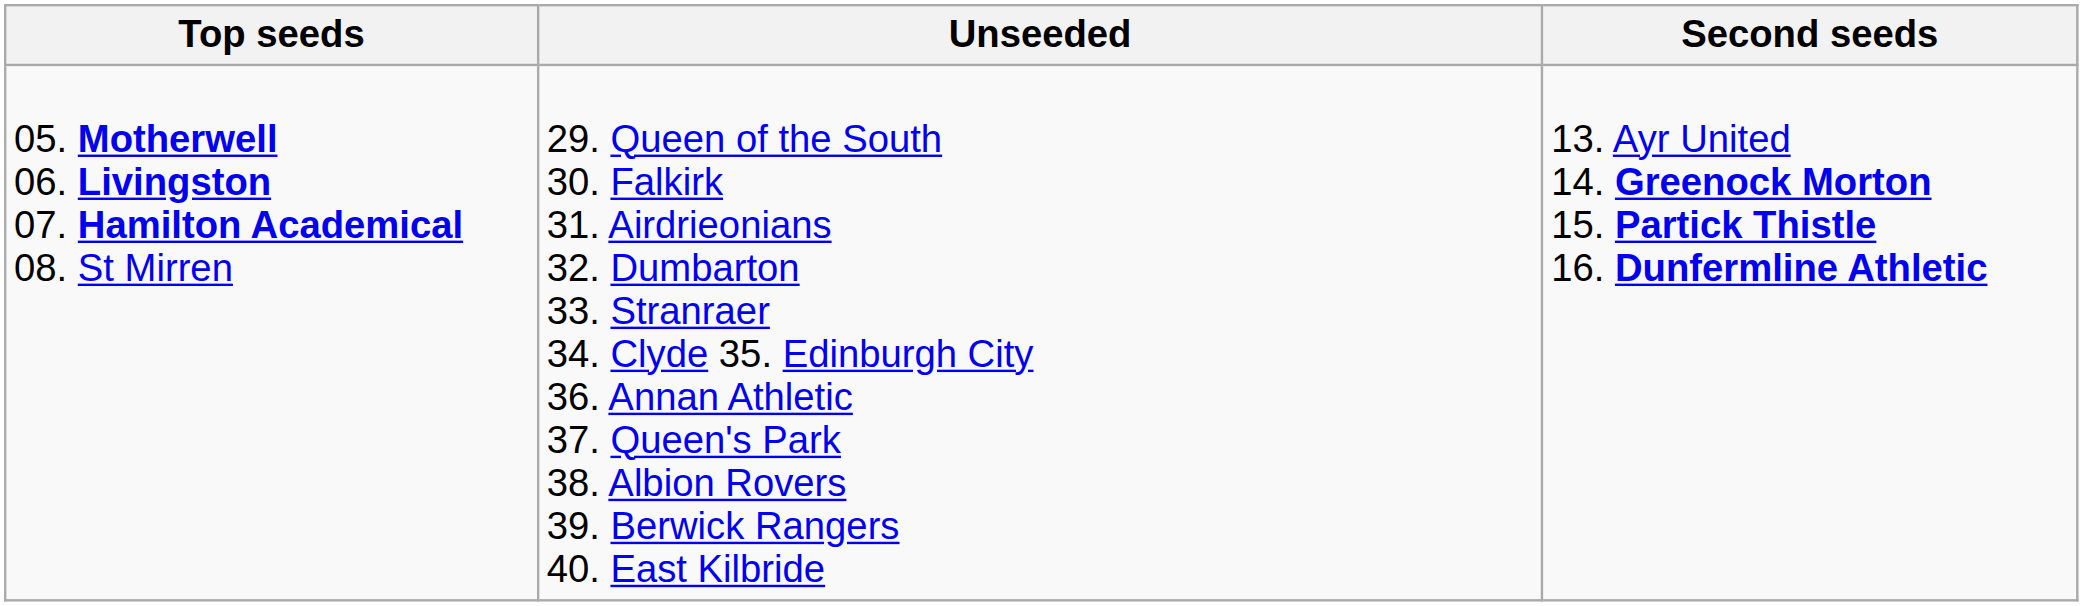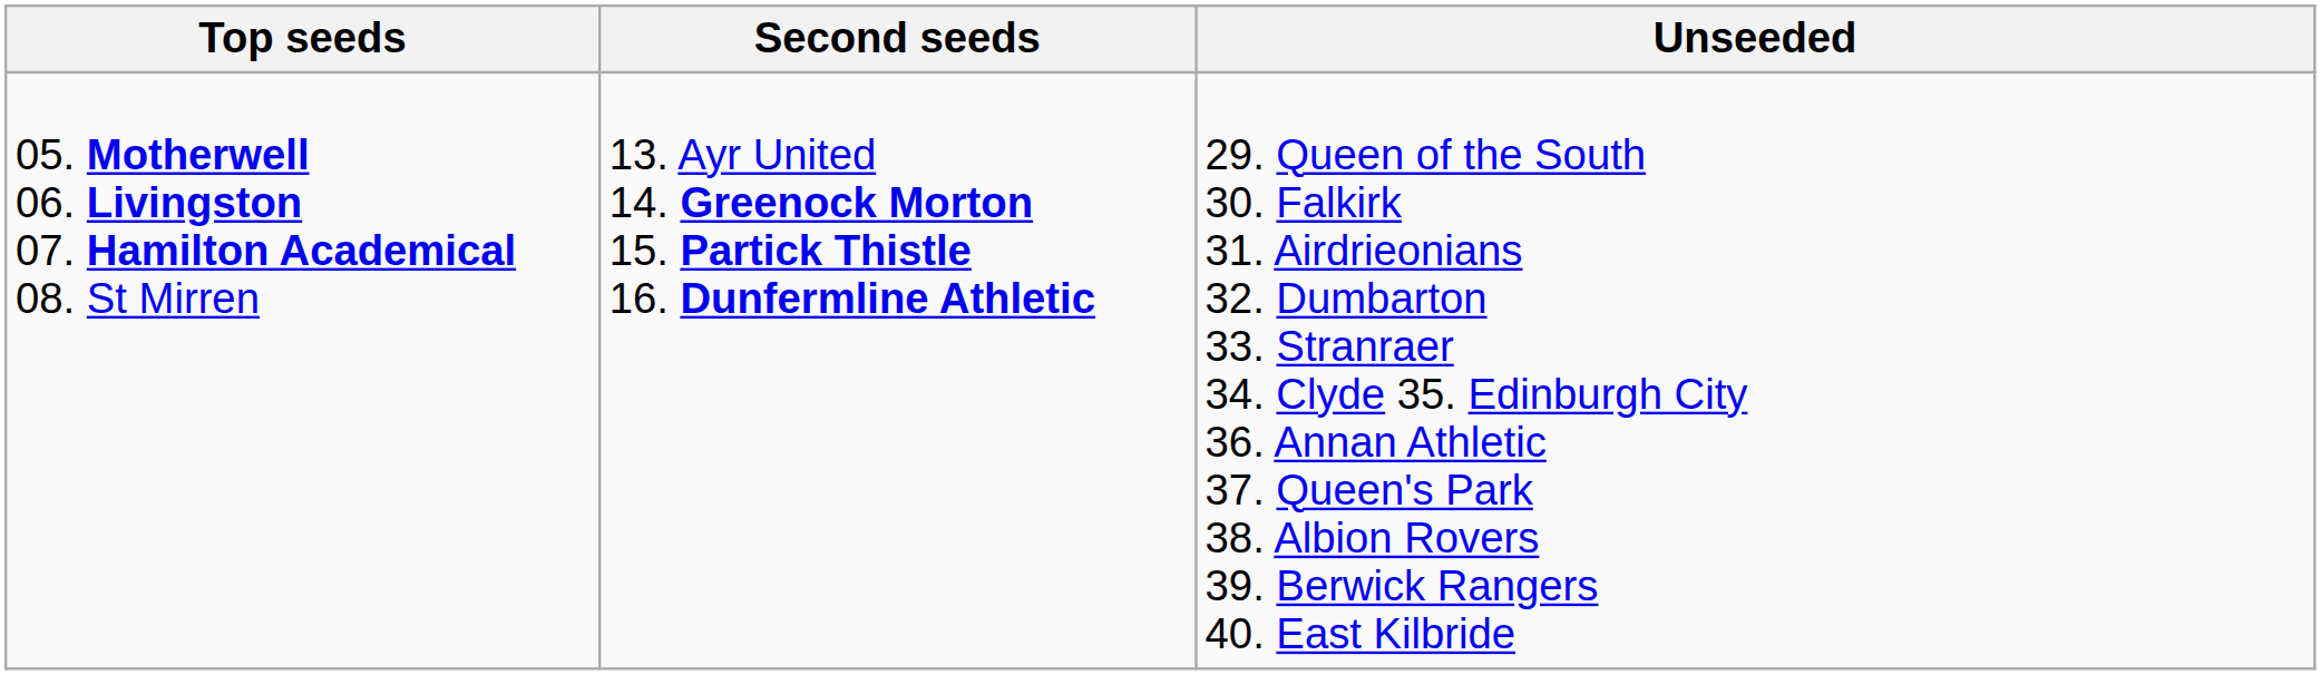columns swapped: Second seeds <-> Unseeded
